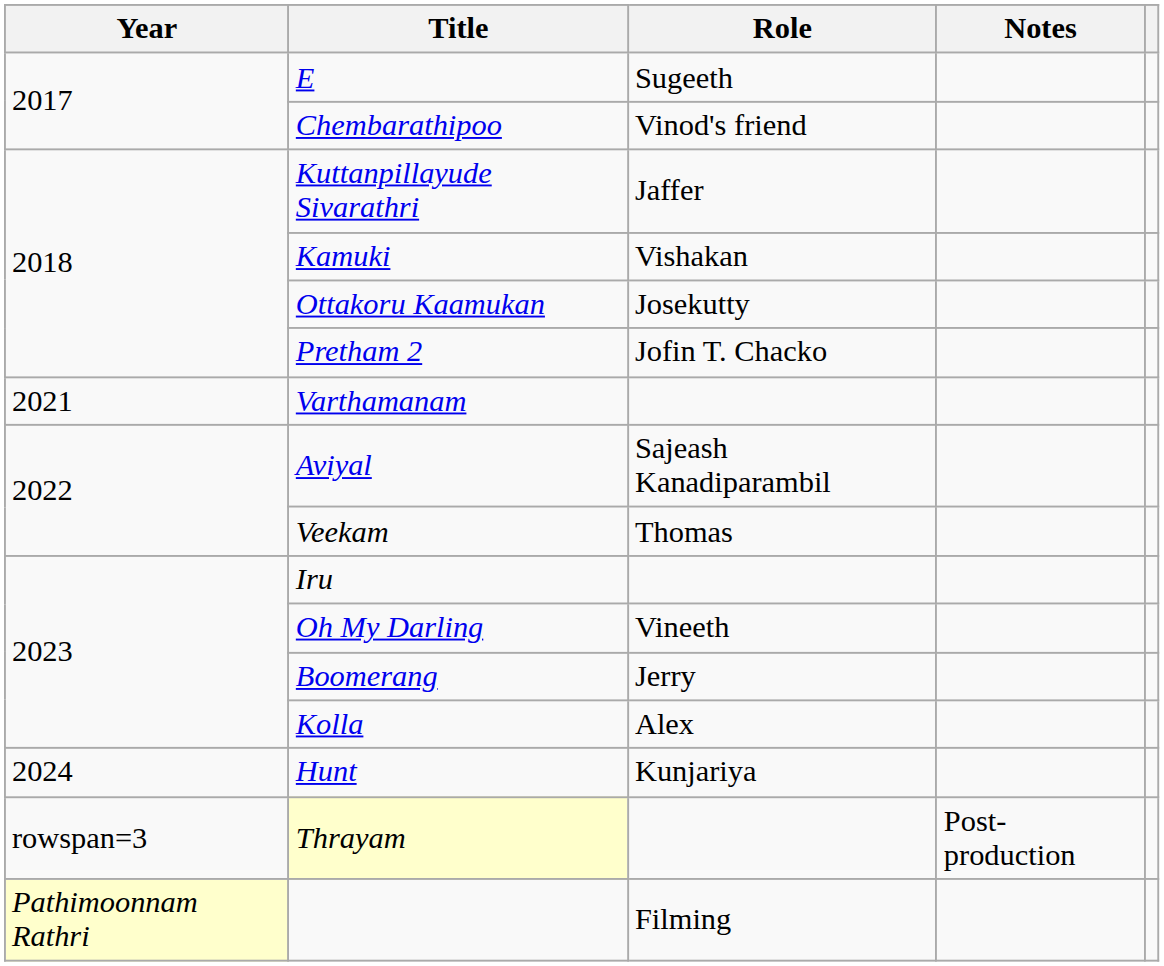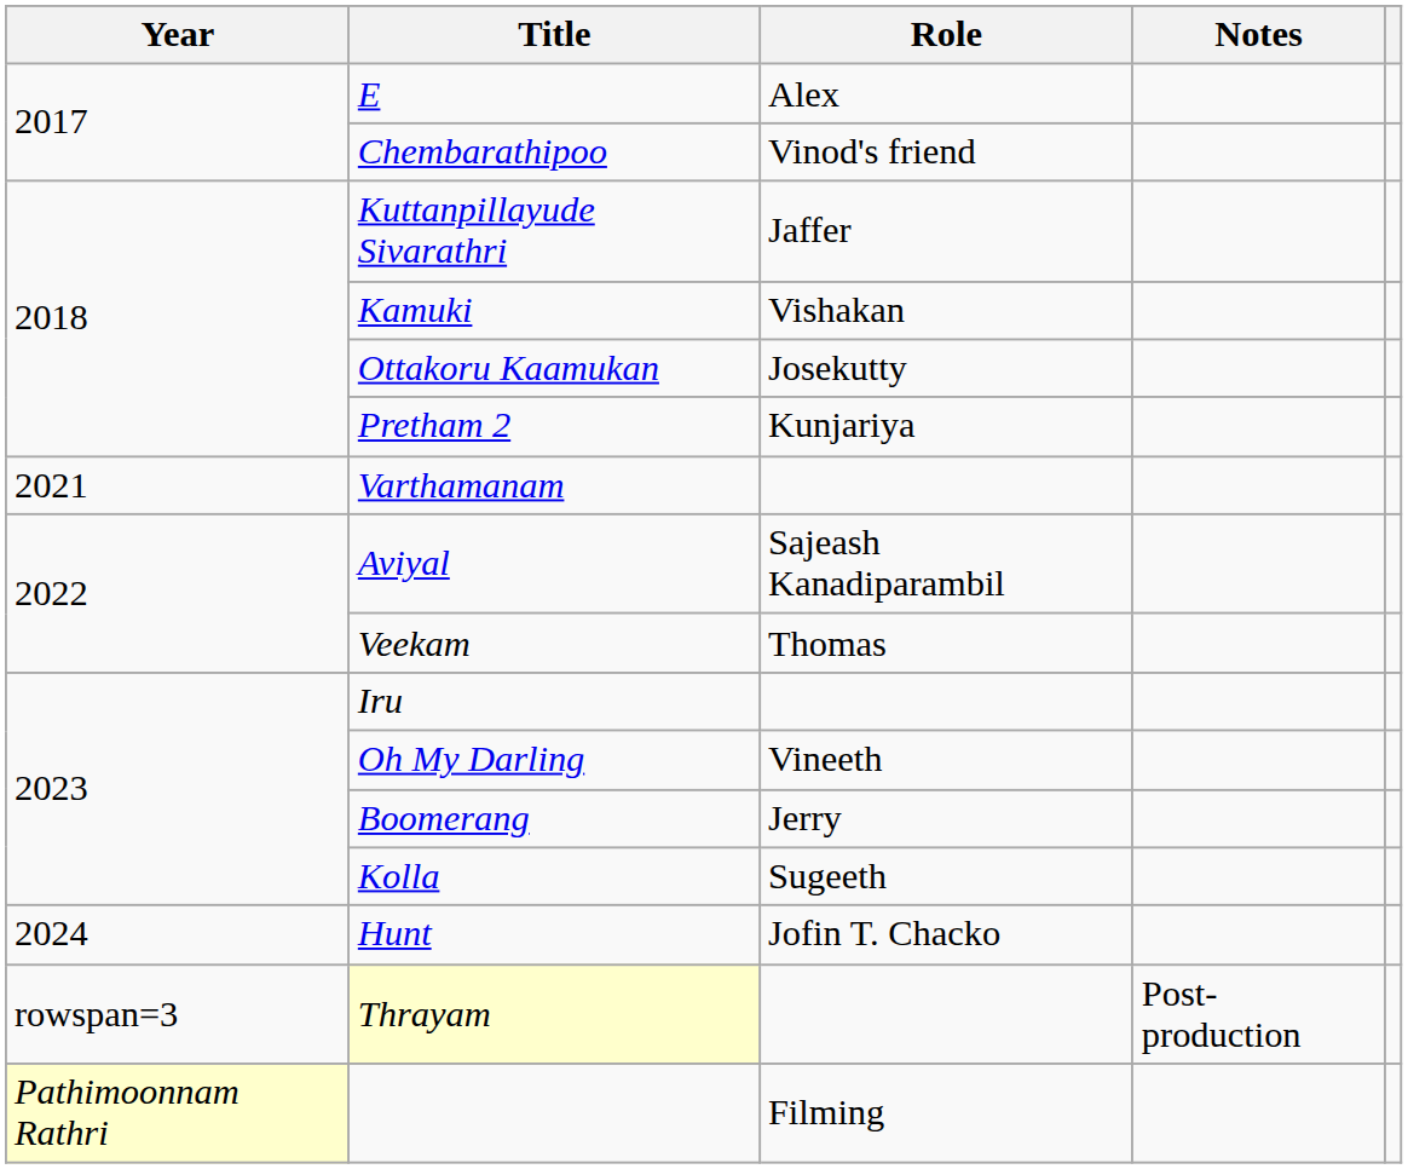E | Role: Sugeeth -> Alex
Pretham 2 | Role: Jofin T. Chacko -> Kunjariya
Kolla | Role: Alex -> Sugeeth
Hunt | Role: Kunjariya -> Jofin T. Chacko
